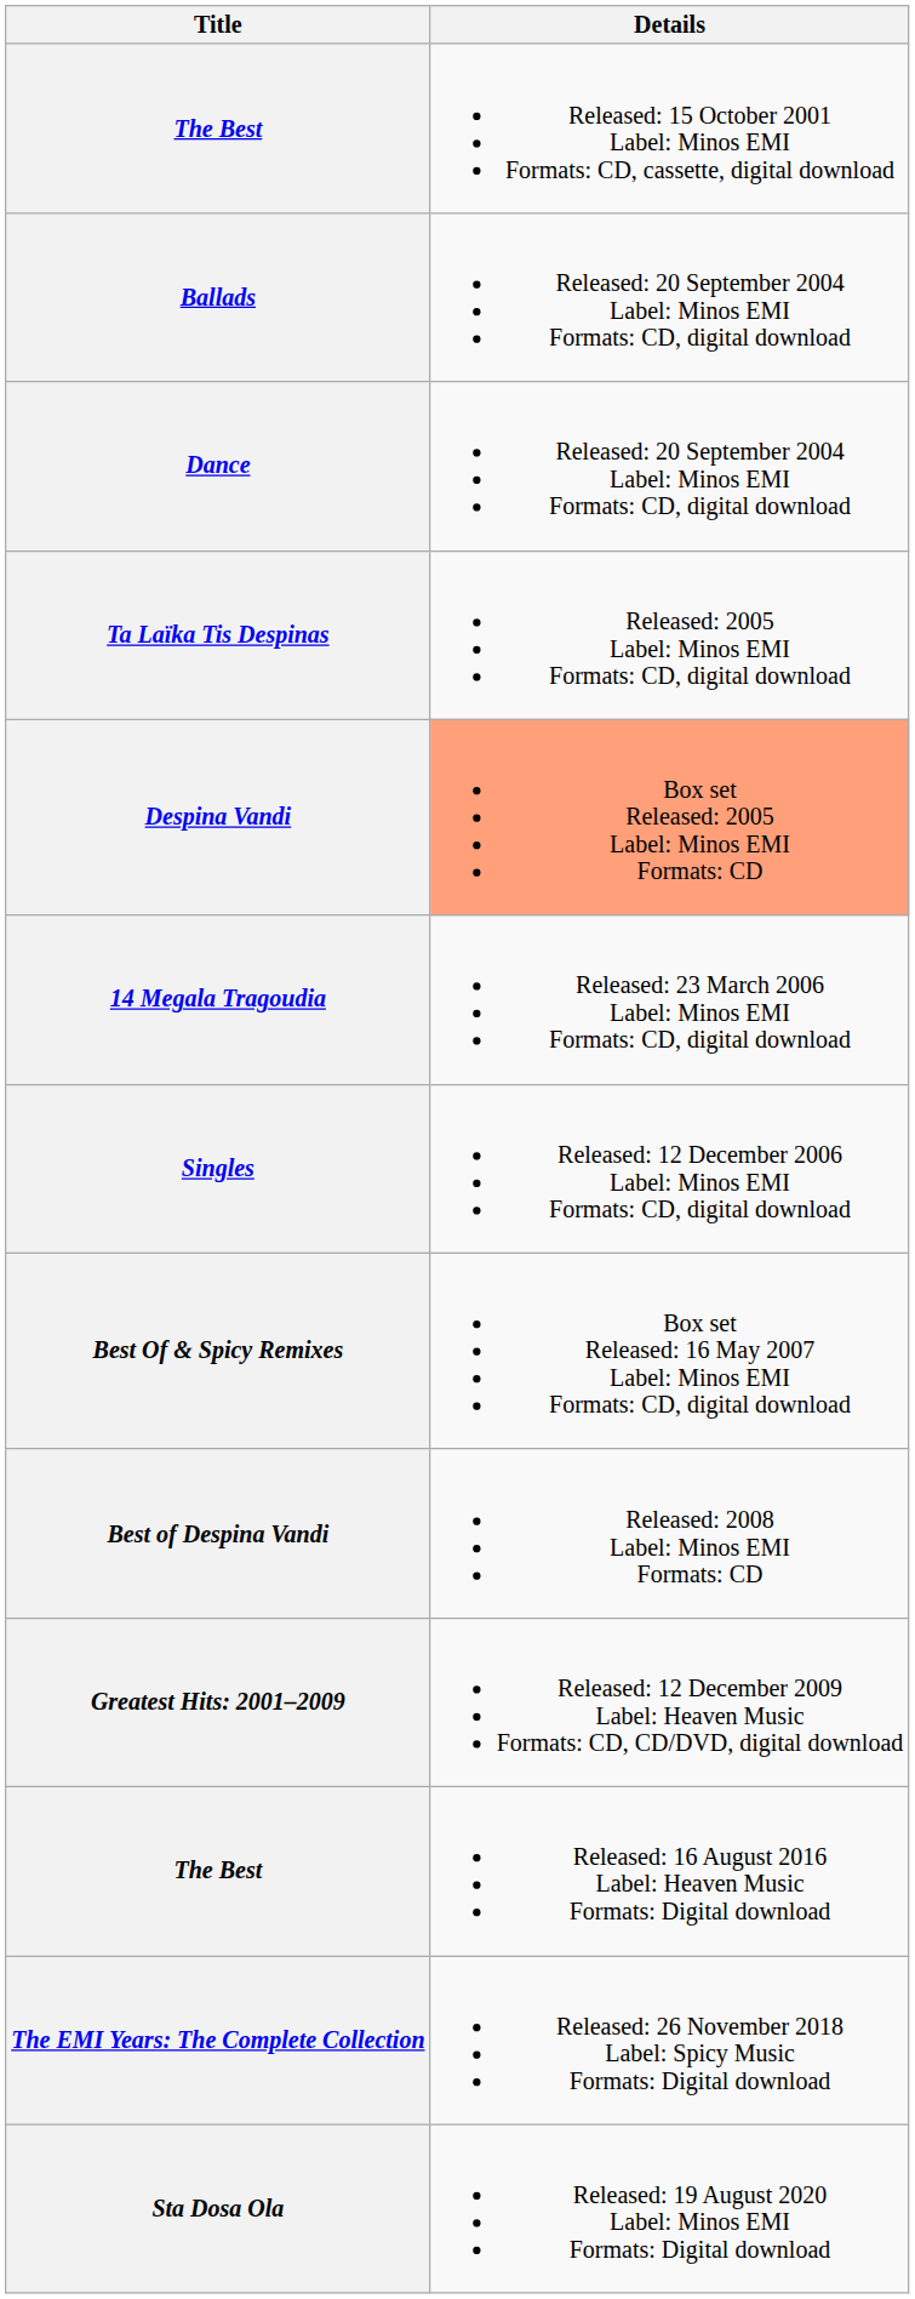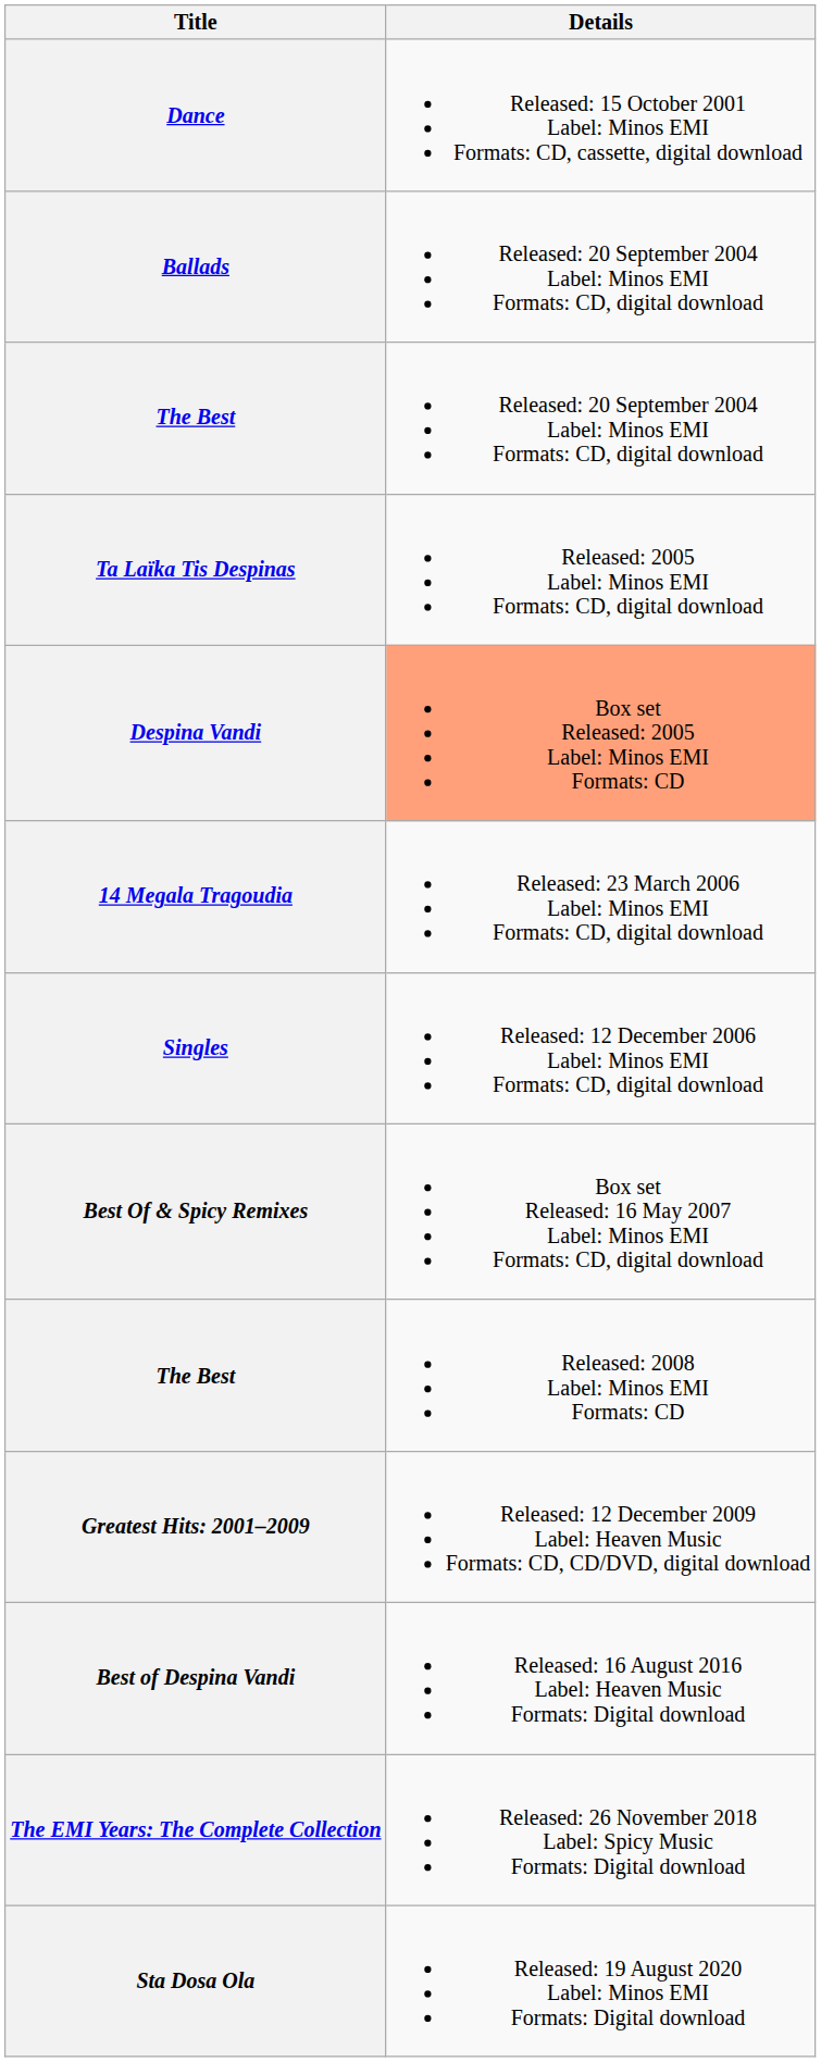row 2 | Title: The Best -> Dance
row 4 | Title: Dance -> The Best
row 10 | Title: Best of Despina Vandi -> The Best
row 12 | Title: The Best -> Best of Despina Vandi
